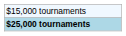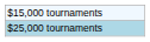row 2 | column 1: bold -> normal
